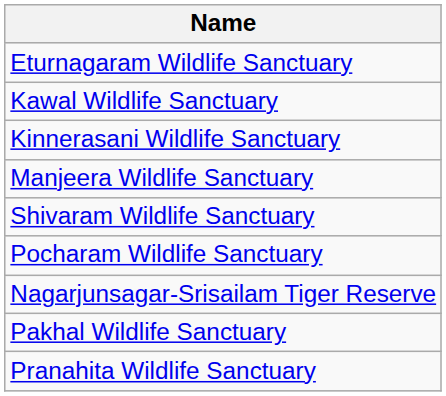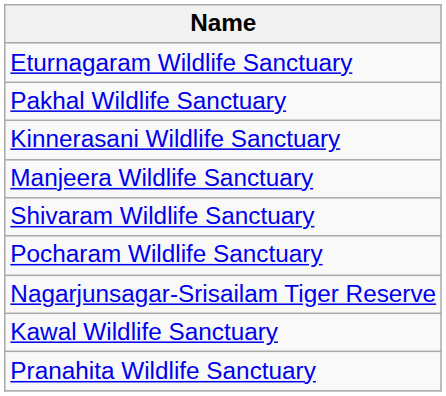row 3 | column 1: Kawal Wildlife Sanctuary -> Pakhal Wildlife Sanctuary
row 9 | column 1: Pakhal Wildlife Sanctuary -> Kawal Wildlife Sanctuary
